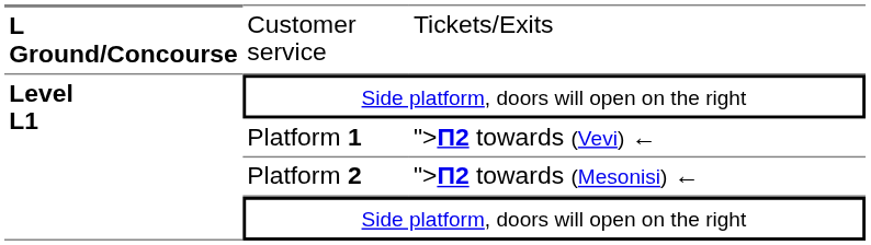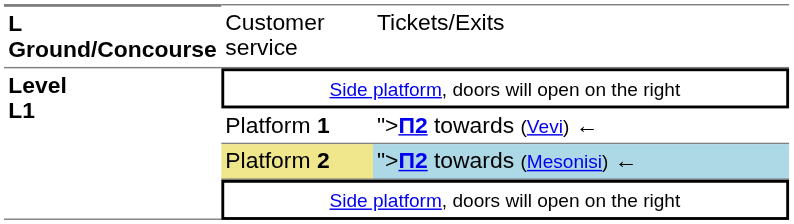Platform 2 | column 2: no background -> khaki background
Platform 2 | column 3: no background -> lightblue background
